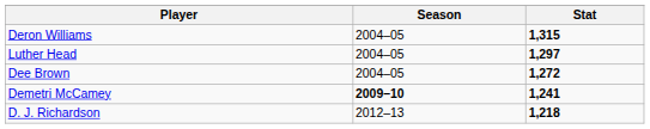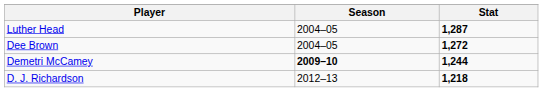- row: Deron Williams | 2004–05 | 1,315
Luther Head | Stat: 1,297 -> 1,287
Demetri McCamey | Stat: 1,241 -> 1,244
